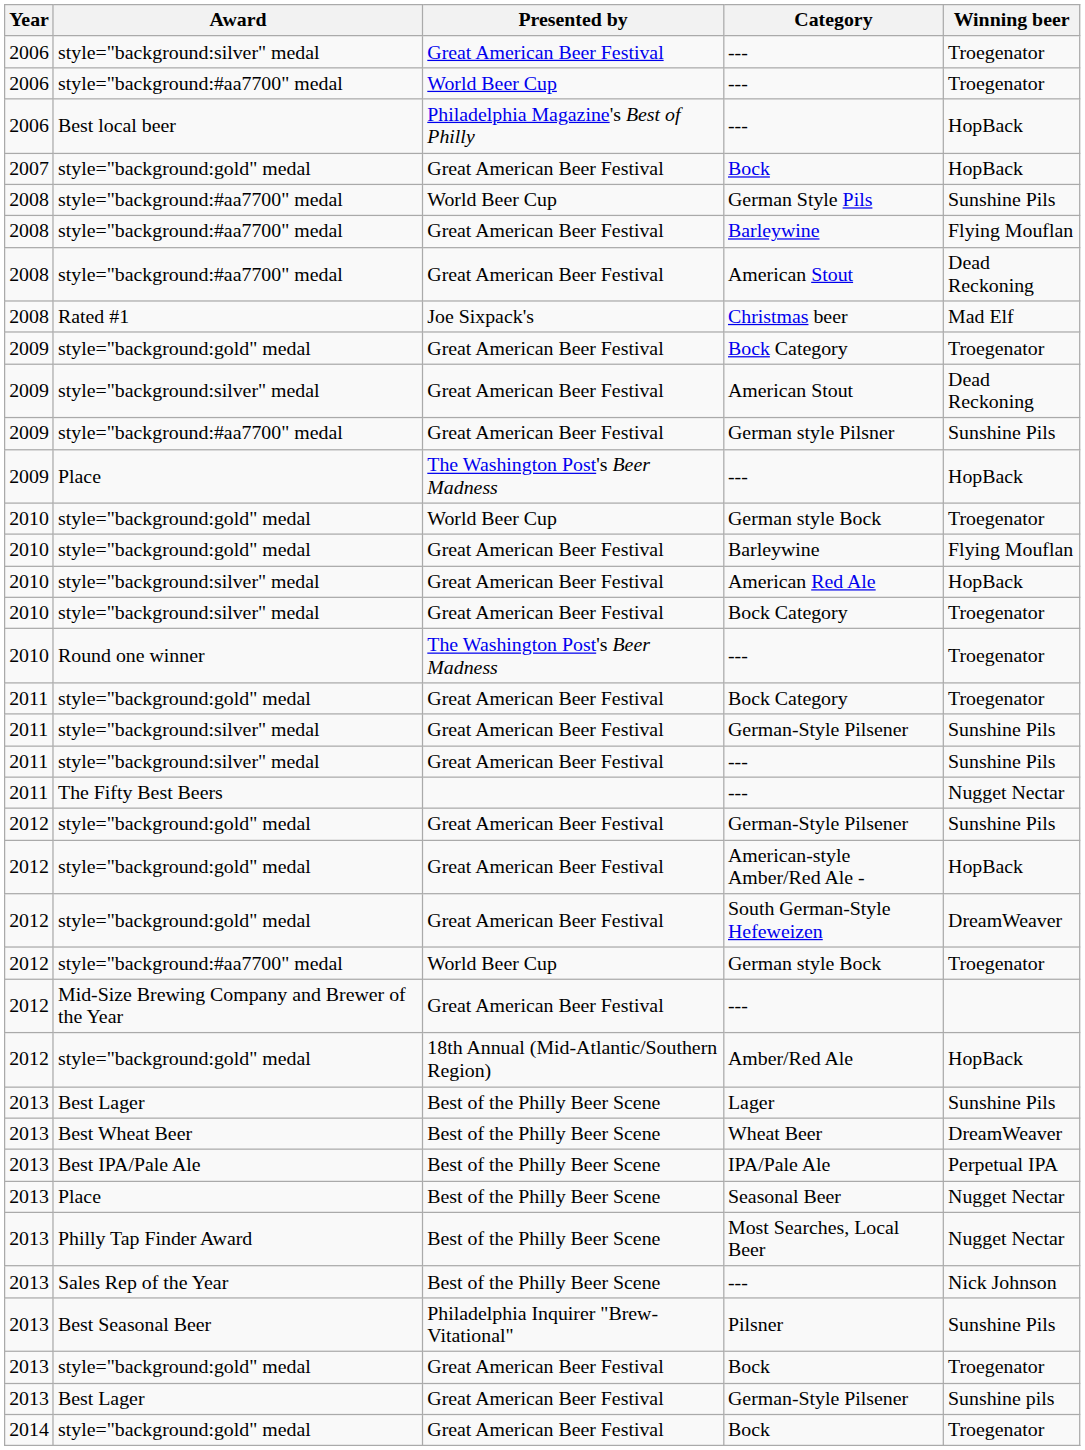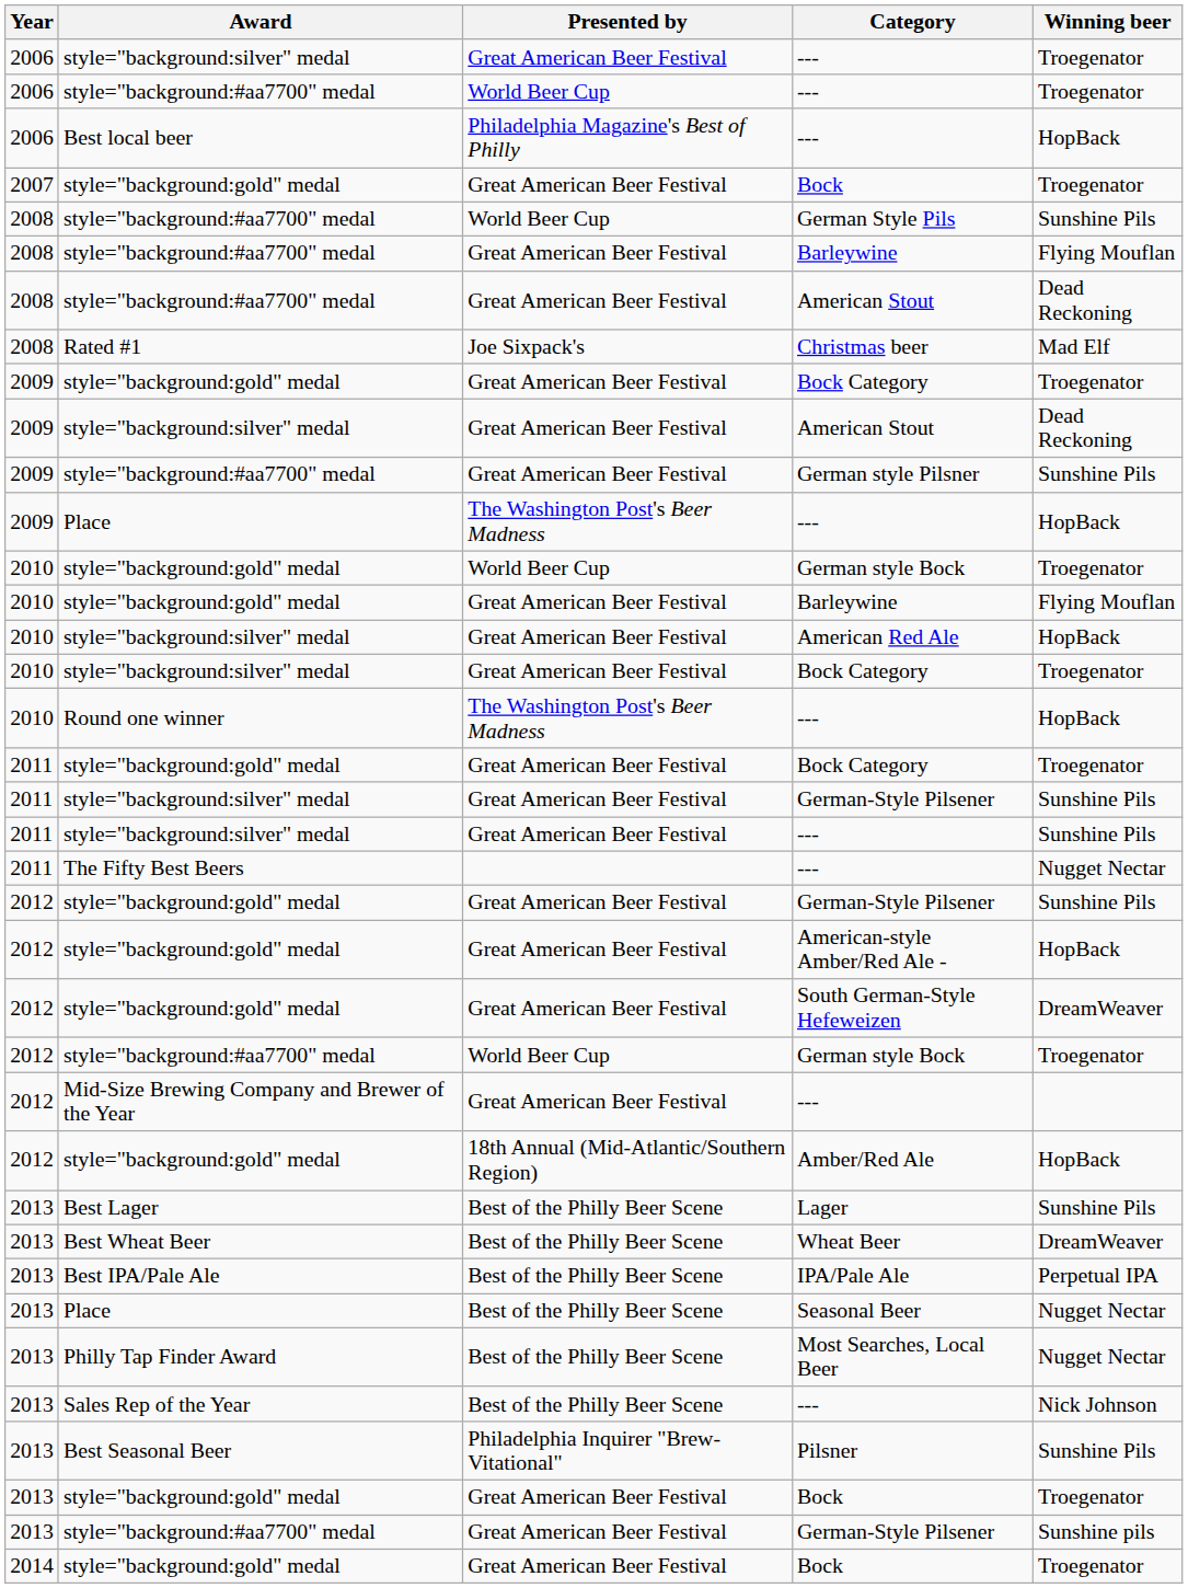2007 / Bock | Winning beer: HopBack -> Troegenator
2010 / --- | Winning beer: Troegenator -> HopBack
2013 / German-Style Pilsener | Award: Best Lager -> style="background:#aa7700" medal
